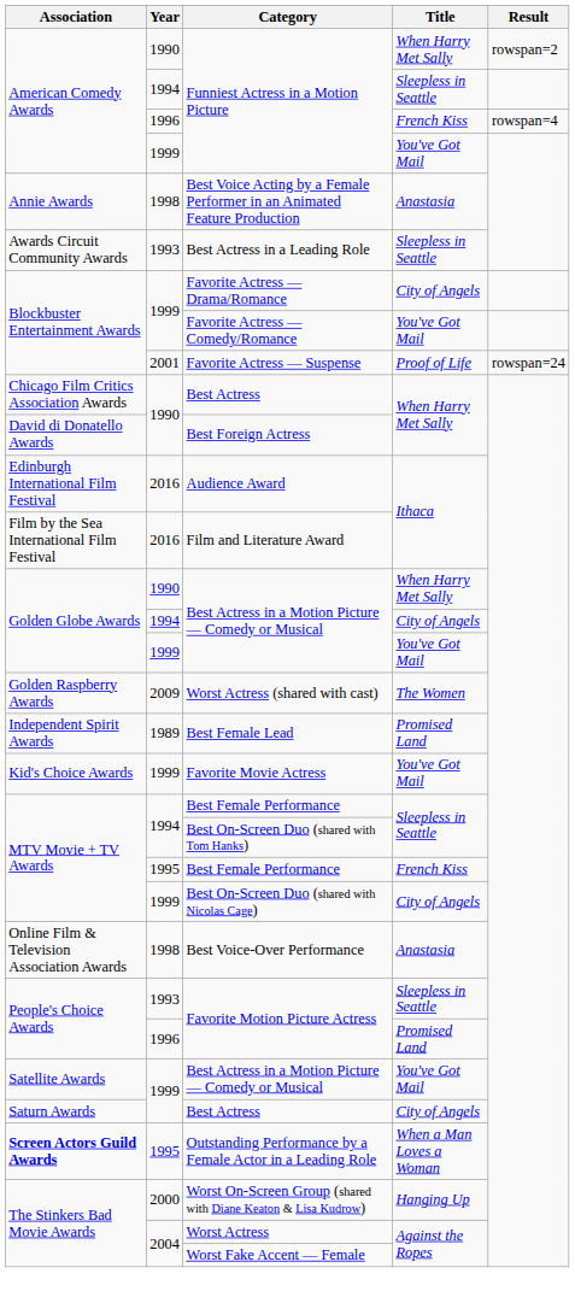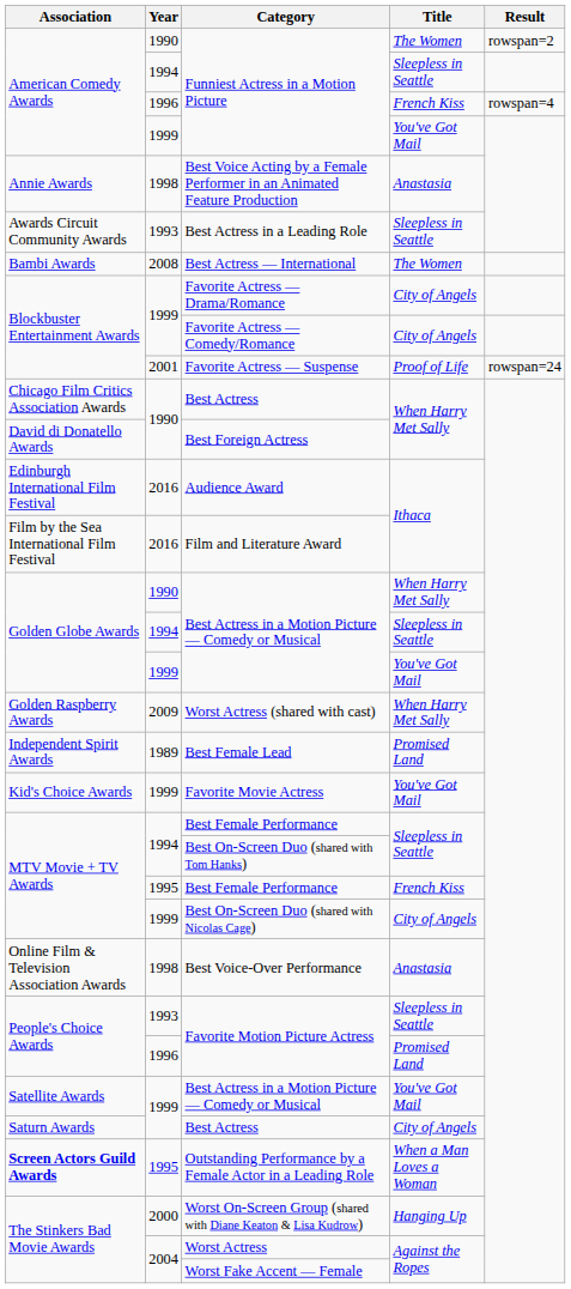1990 / Funniest Actress in a Motion Picture | Title: When Harry Met Sally -> The Women
+ row: Bambi Awards | 2008 | Best Actress — International | The Women
Favorite Actress — Comedy/Romance | Title: You've Got Mail -> City of Angels
1994 / Best Actress in a Motion Picture — Comedy or Musical | Title: City of Angels -> Sleepless in Seattle
Worst Actress (shared with cast) | Title: The Women -> When Harry Met Sally
